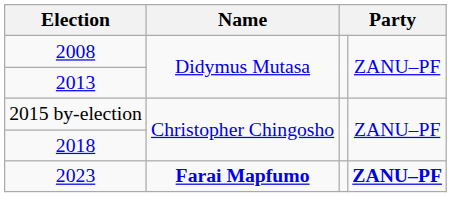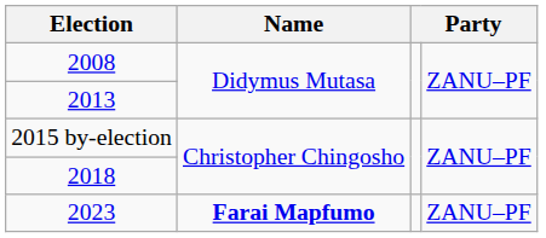2023 | column 4: bold -> normal
